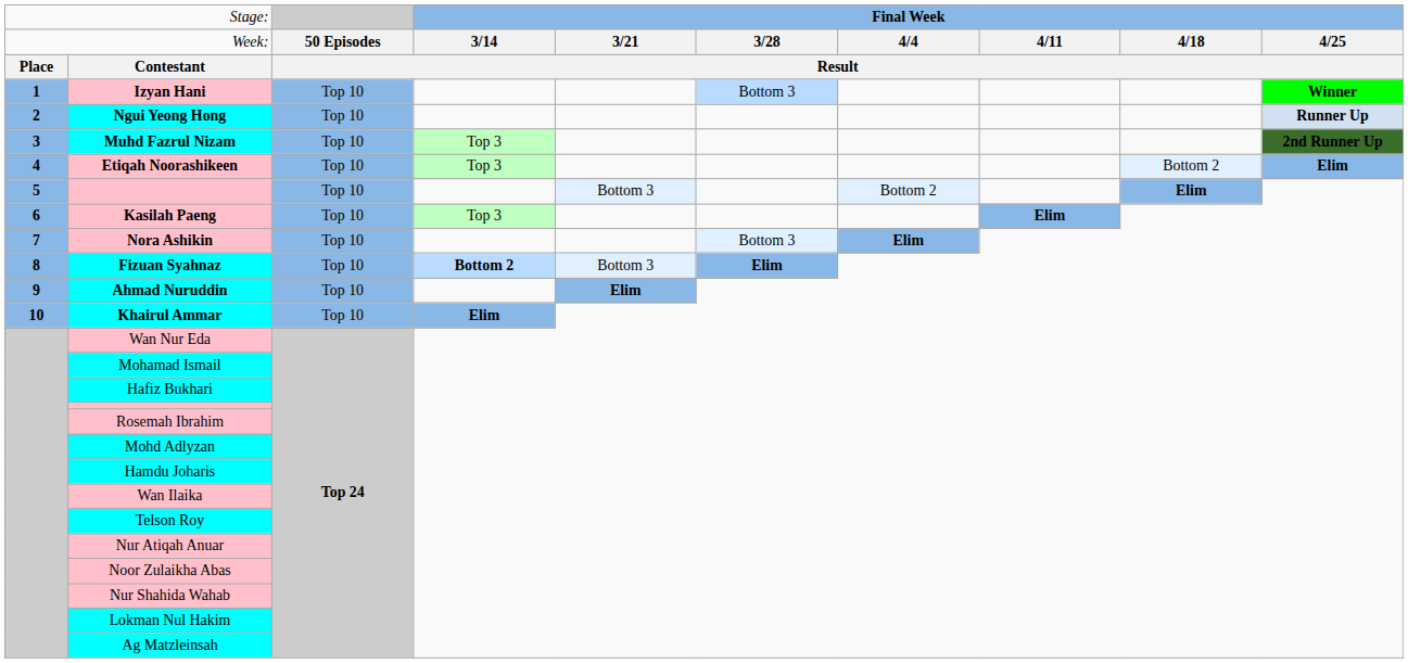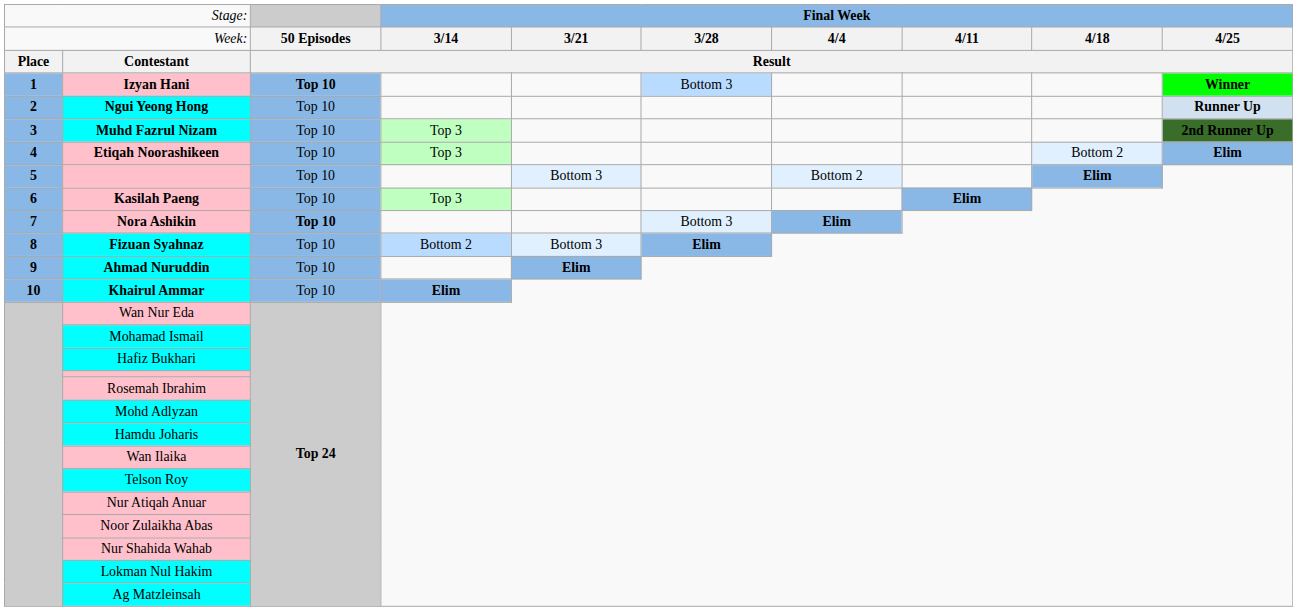Izyan Hani | column 3: normal -> bold
Nora Ashikin | column 3: normal -> bold
Fizuan Syahnaz | column 4: bold -> normal
